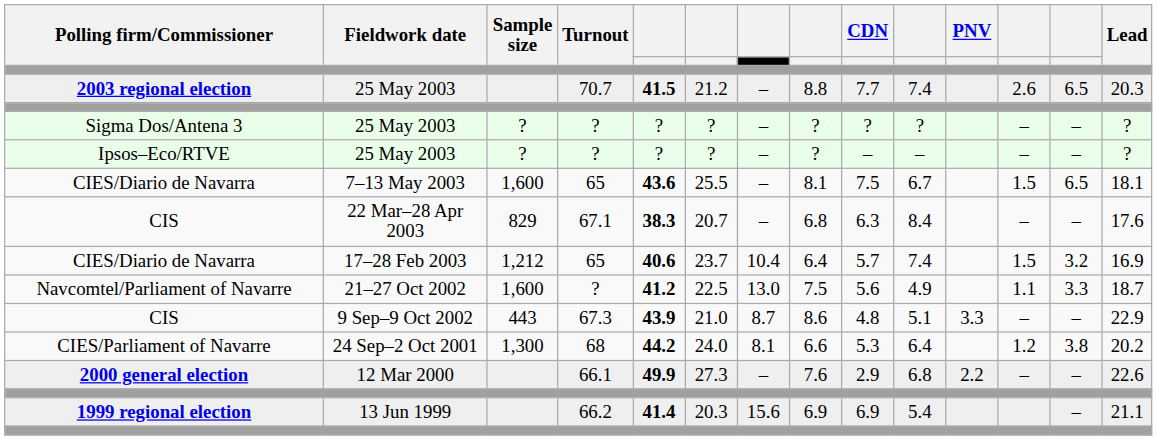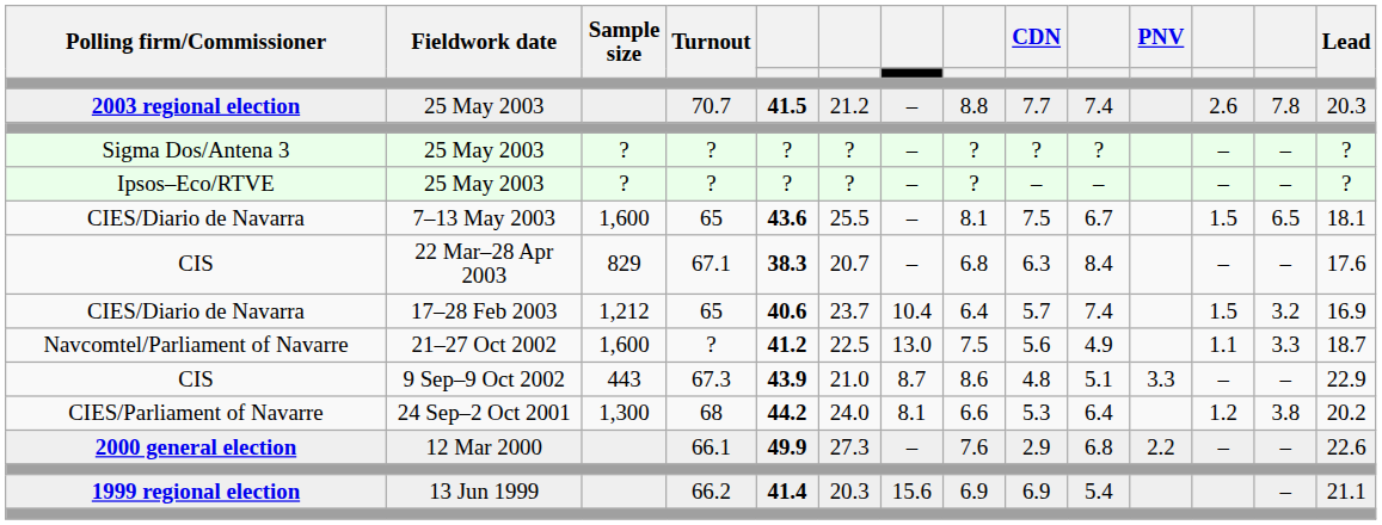2003 regional election | column 13: 6.5 -> 7.8
